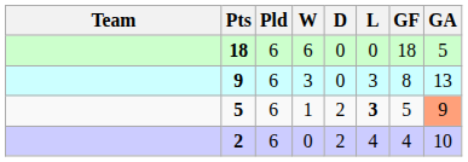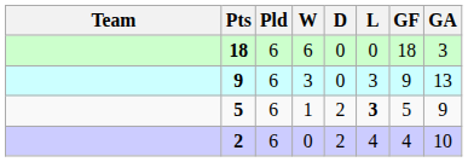row 2 | GA: 5 -> 3
row 3 | GF: 8 -> 9
row 4 | GA: lightsalmon background -> no background
